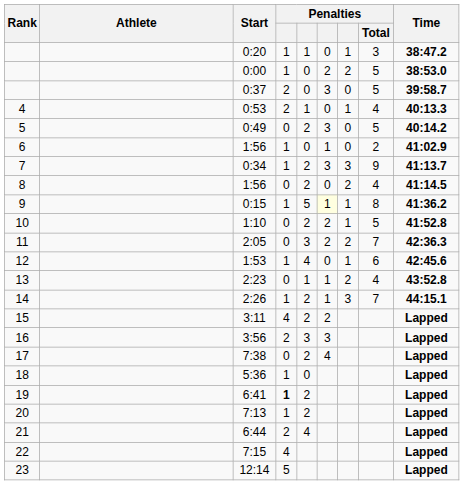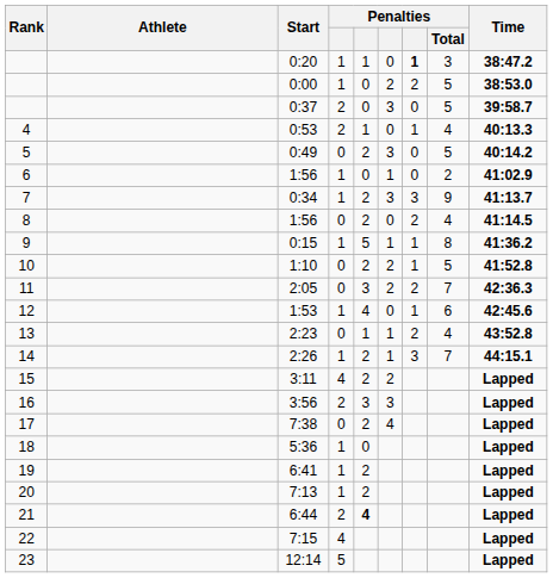0:20 | column 7: normal -> bold
0:15 | column 6: lightyellow background -> no background
6:41 | column 4: bold -> normal
6:44 | column 5: normal -> bold
